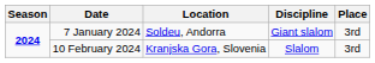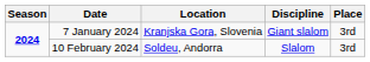7 January 2024 | Location: Soldeu, Andorra -> Kranjska Gora, Slovenia
10 February 2024 | Location: Kranjska Gora, Slovenia -> Soldeu, Andorra
